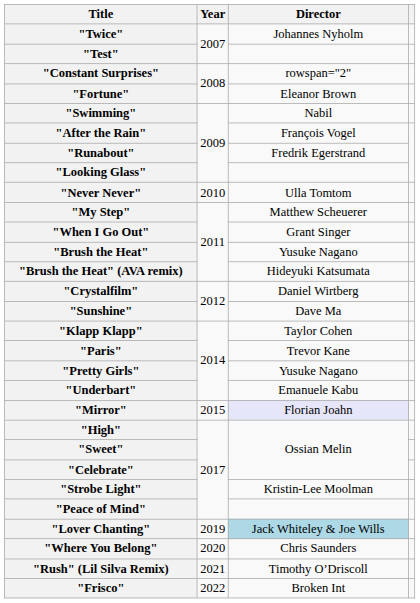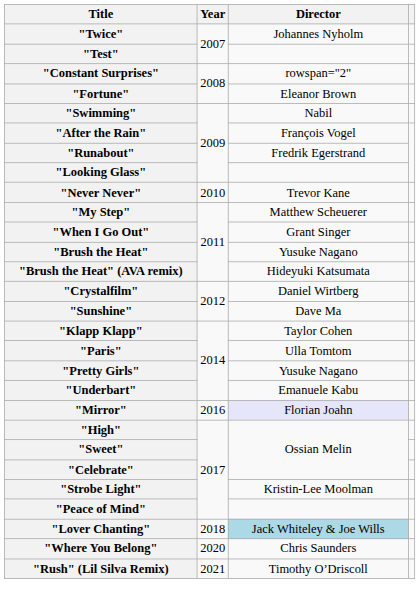"Never Never" | Director: Ulla Tomtom -> Trevor Kane
"Paris" | Director: Trevor Kane -> Ulla Tomtom
"Mirror" | Year: 2015 -> 2016
"Lover Chanting" | Year: 2019 -> 2018
- row: "Frisco" | 2022 | Broken Int
